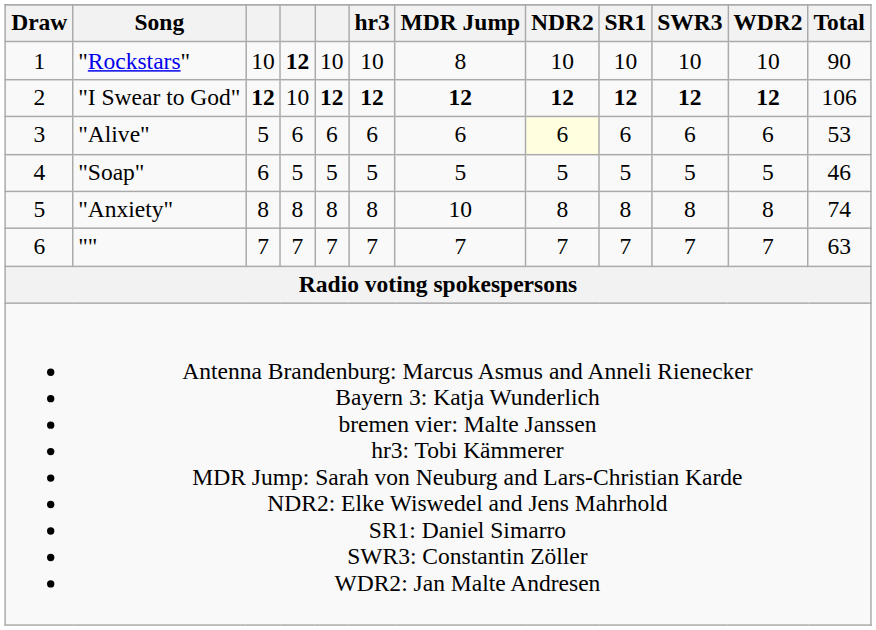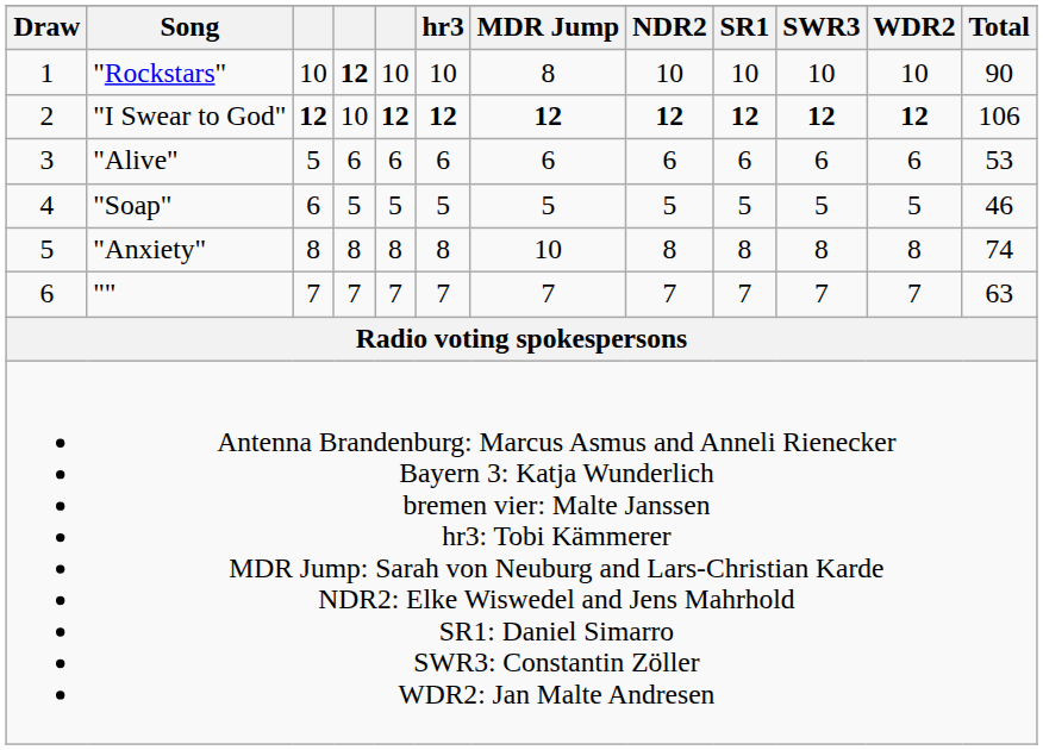"Alive" | NDR2: lightyellow background -> no background
